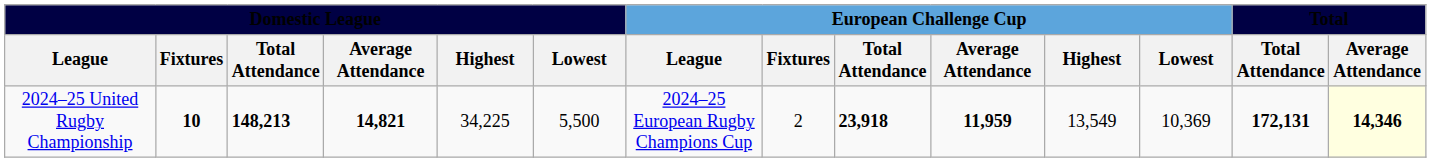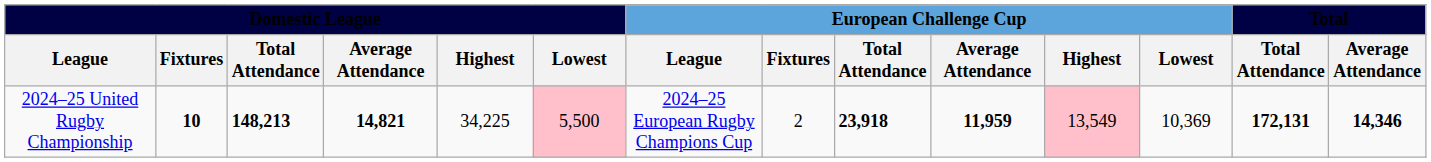2024–25 United Rugby Championship | column 6: no background -> pink background
2024–25 United Rugby Championship | column 11: no background -> pink background
2024–25 United Rugby Championship | column 14: lightyellow background -> no background
